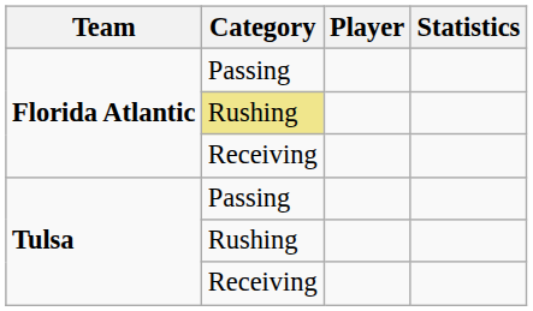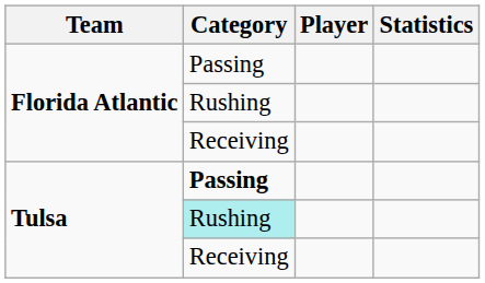Florida Atlantic / Rushing | Category: khaki background -> no background
Tulsa / Passing | Category: normal -> bold
Tulsa / Rushing | Category: no background -> paleturquoise background
